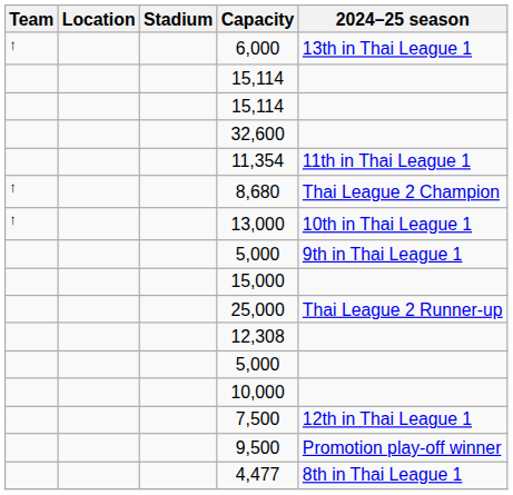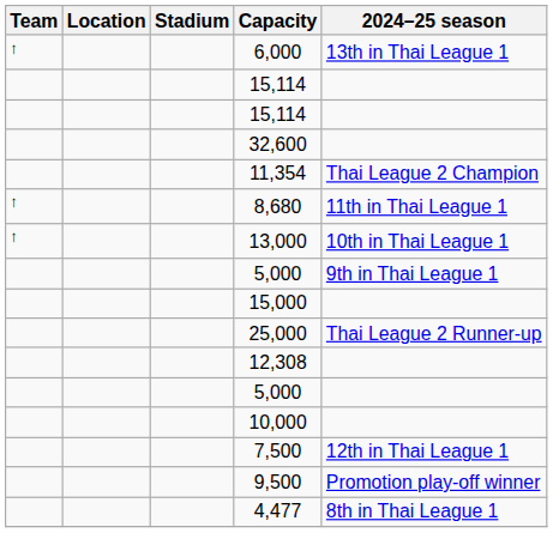11,354 | 2024–25 season: 11th in Thai League 1 -> Thai League 2 Champion
8,680 | 2024–25 season: Thai League 2 Champion -> 11th in Thai League 1
